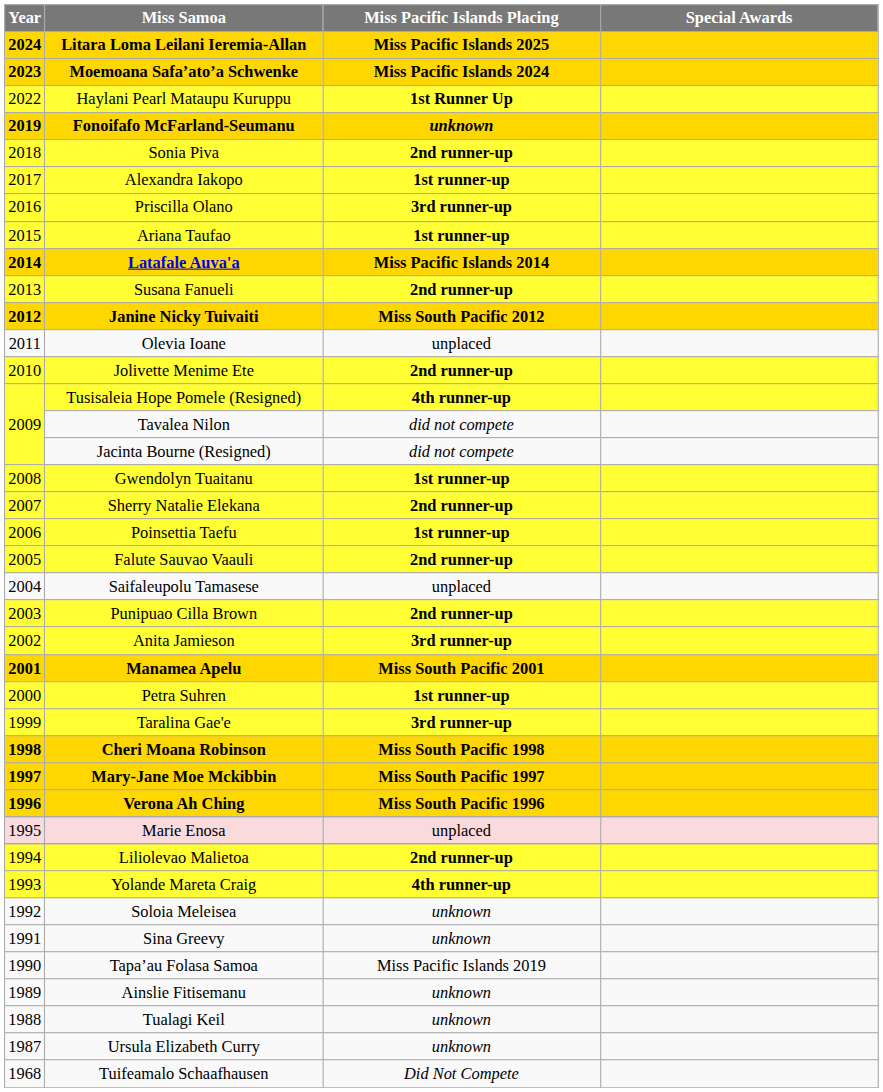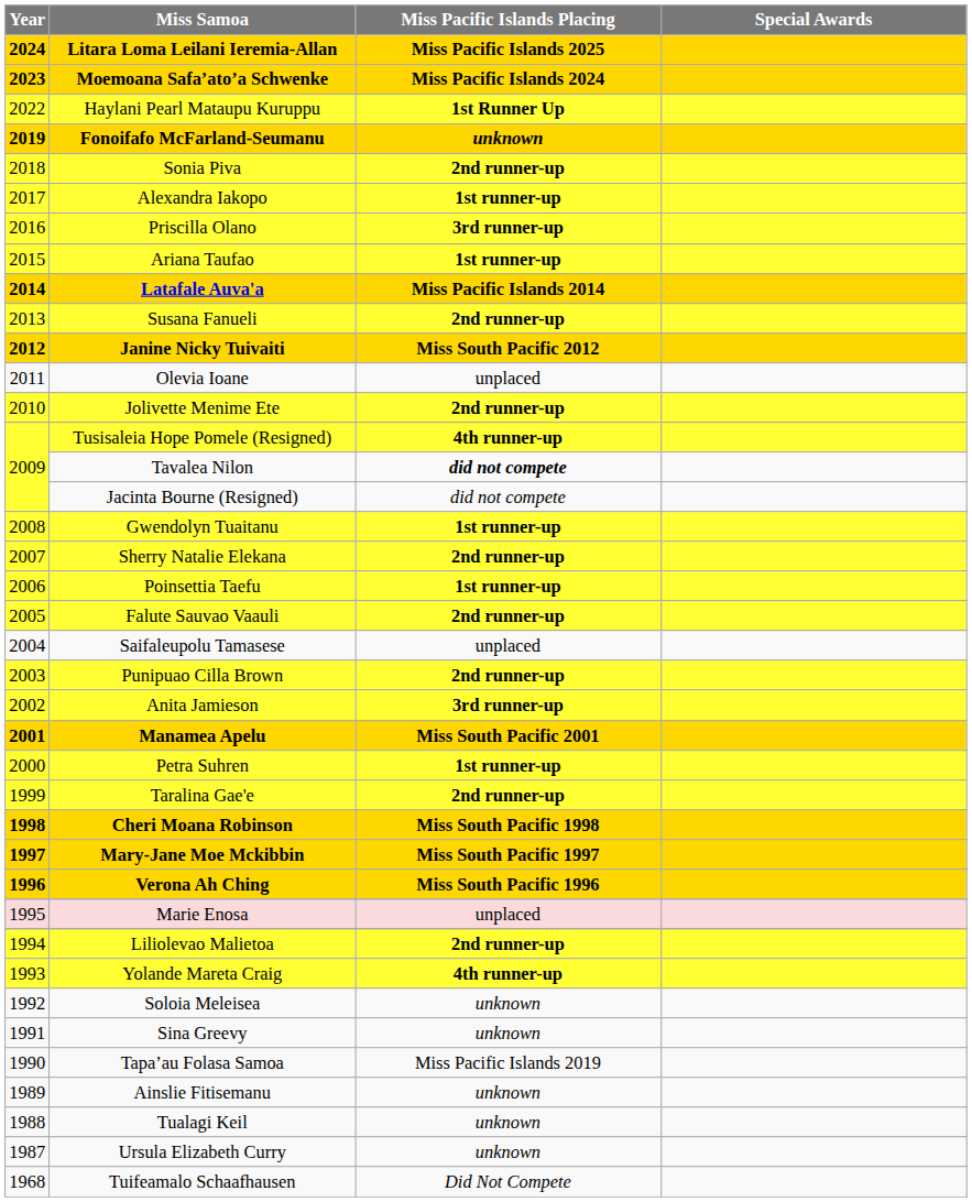Tavalea Nilon | Miss Pacific Islands Placing: normal -> bold
Taralina Gae'e | Miss Pacific Islands Placing: 3rd runner-up -> 2nd runner-up
